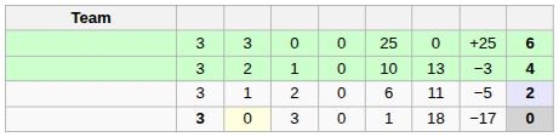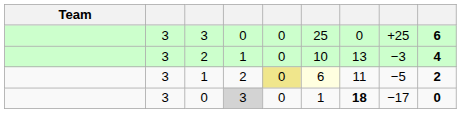row 4 | column 5: no background -> khaki background
row 4 | column 6: no background -> lightyellow background
row 4 | column 9: lavender background -> no background
row 5 | column 2: bold -> normal
row 5 | column 3: lightyellow background -> no background
row 5 | column 4: no background -> lightgrey background
row 5 | column 7: normal -> bold
row 5 | column 9: lightgrey background -> no background
